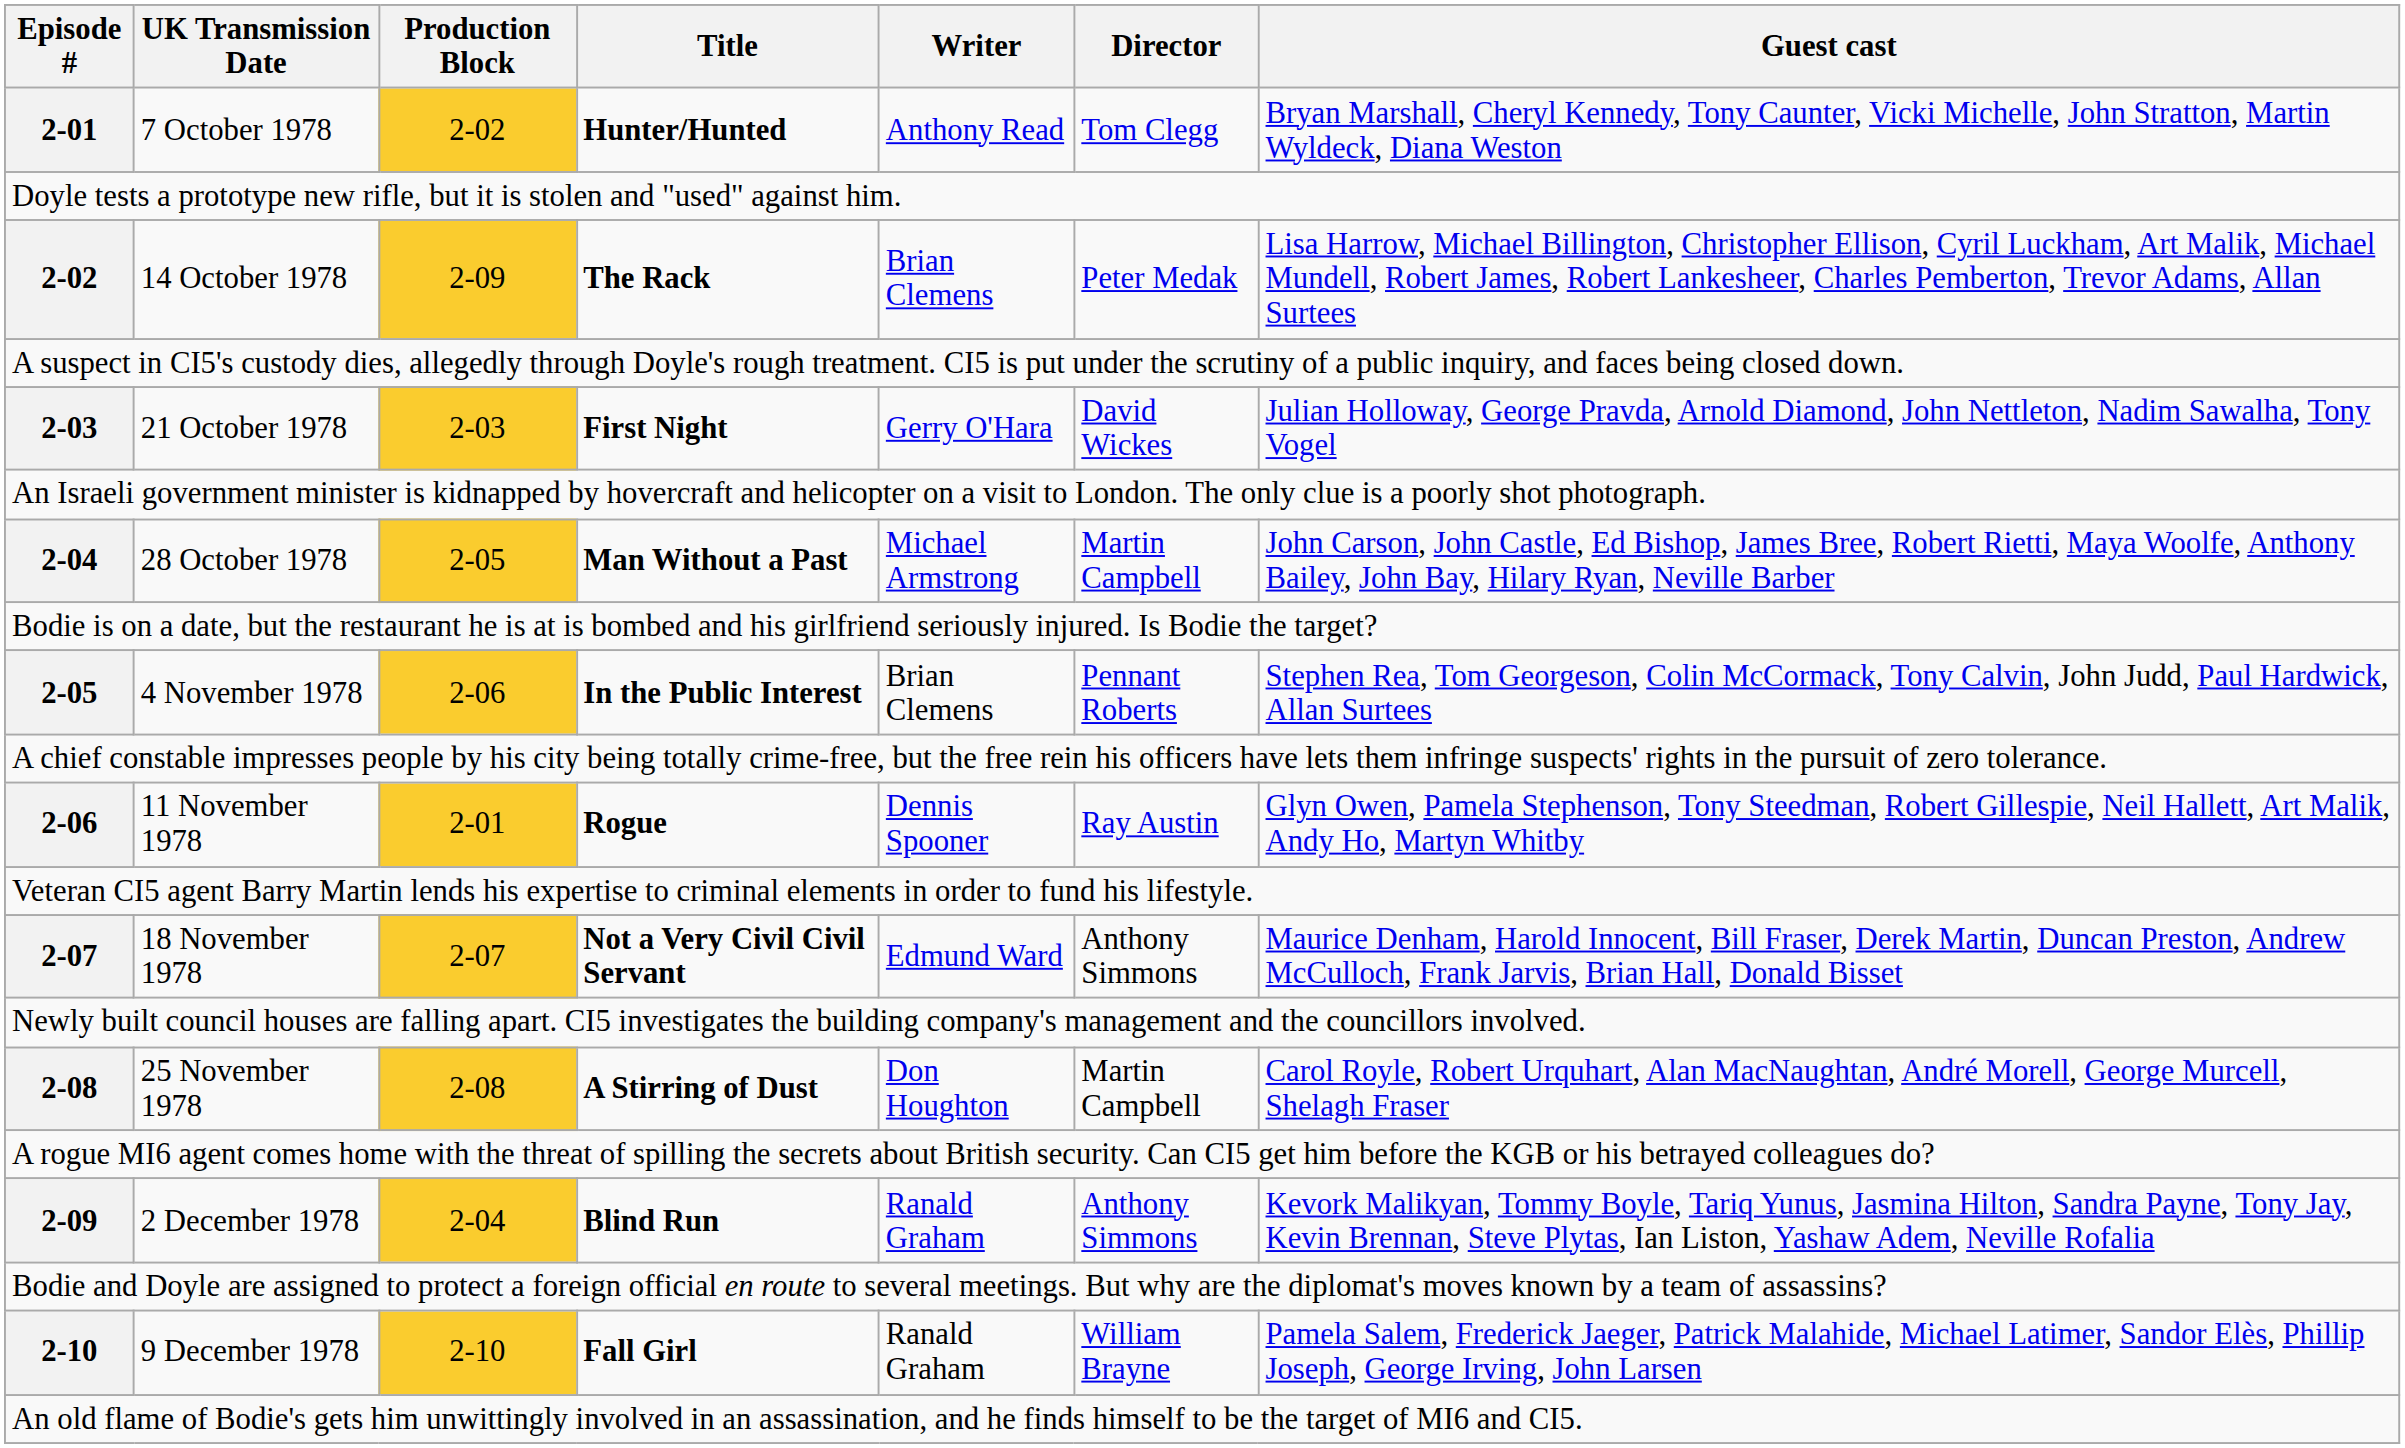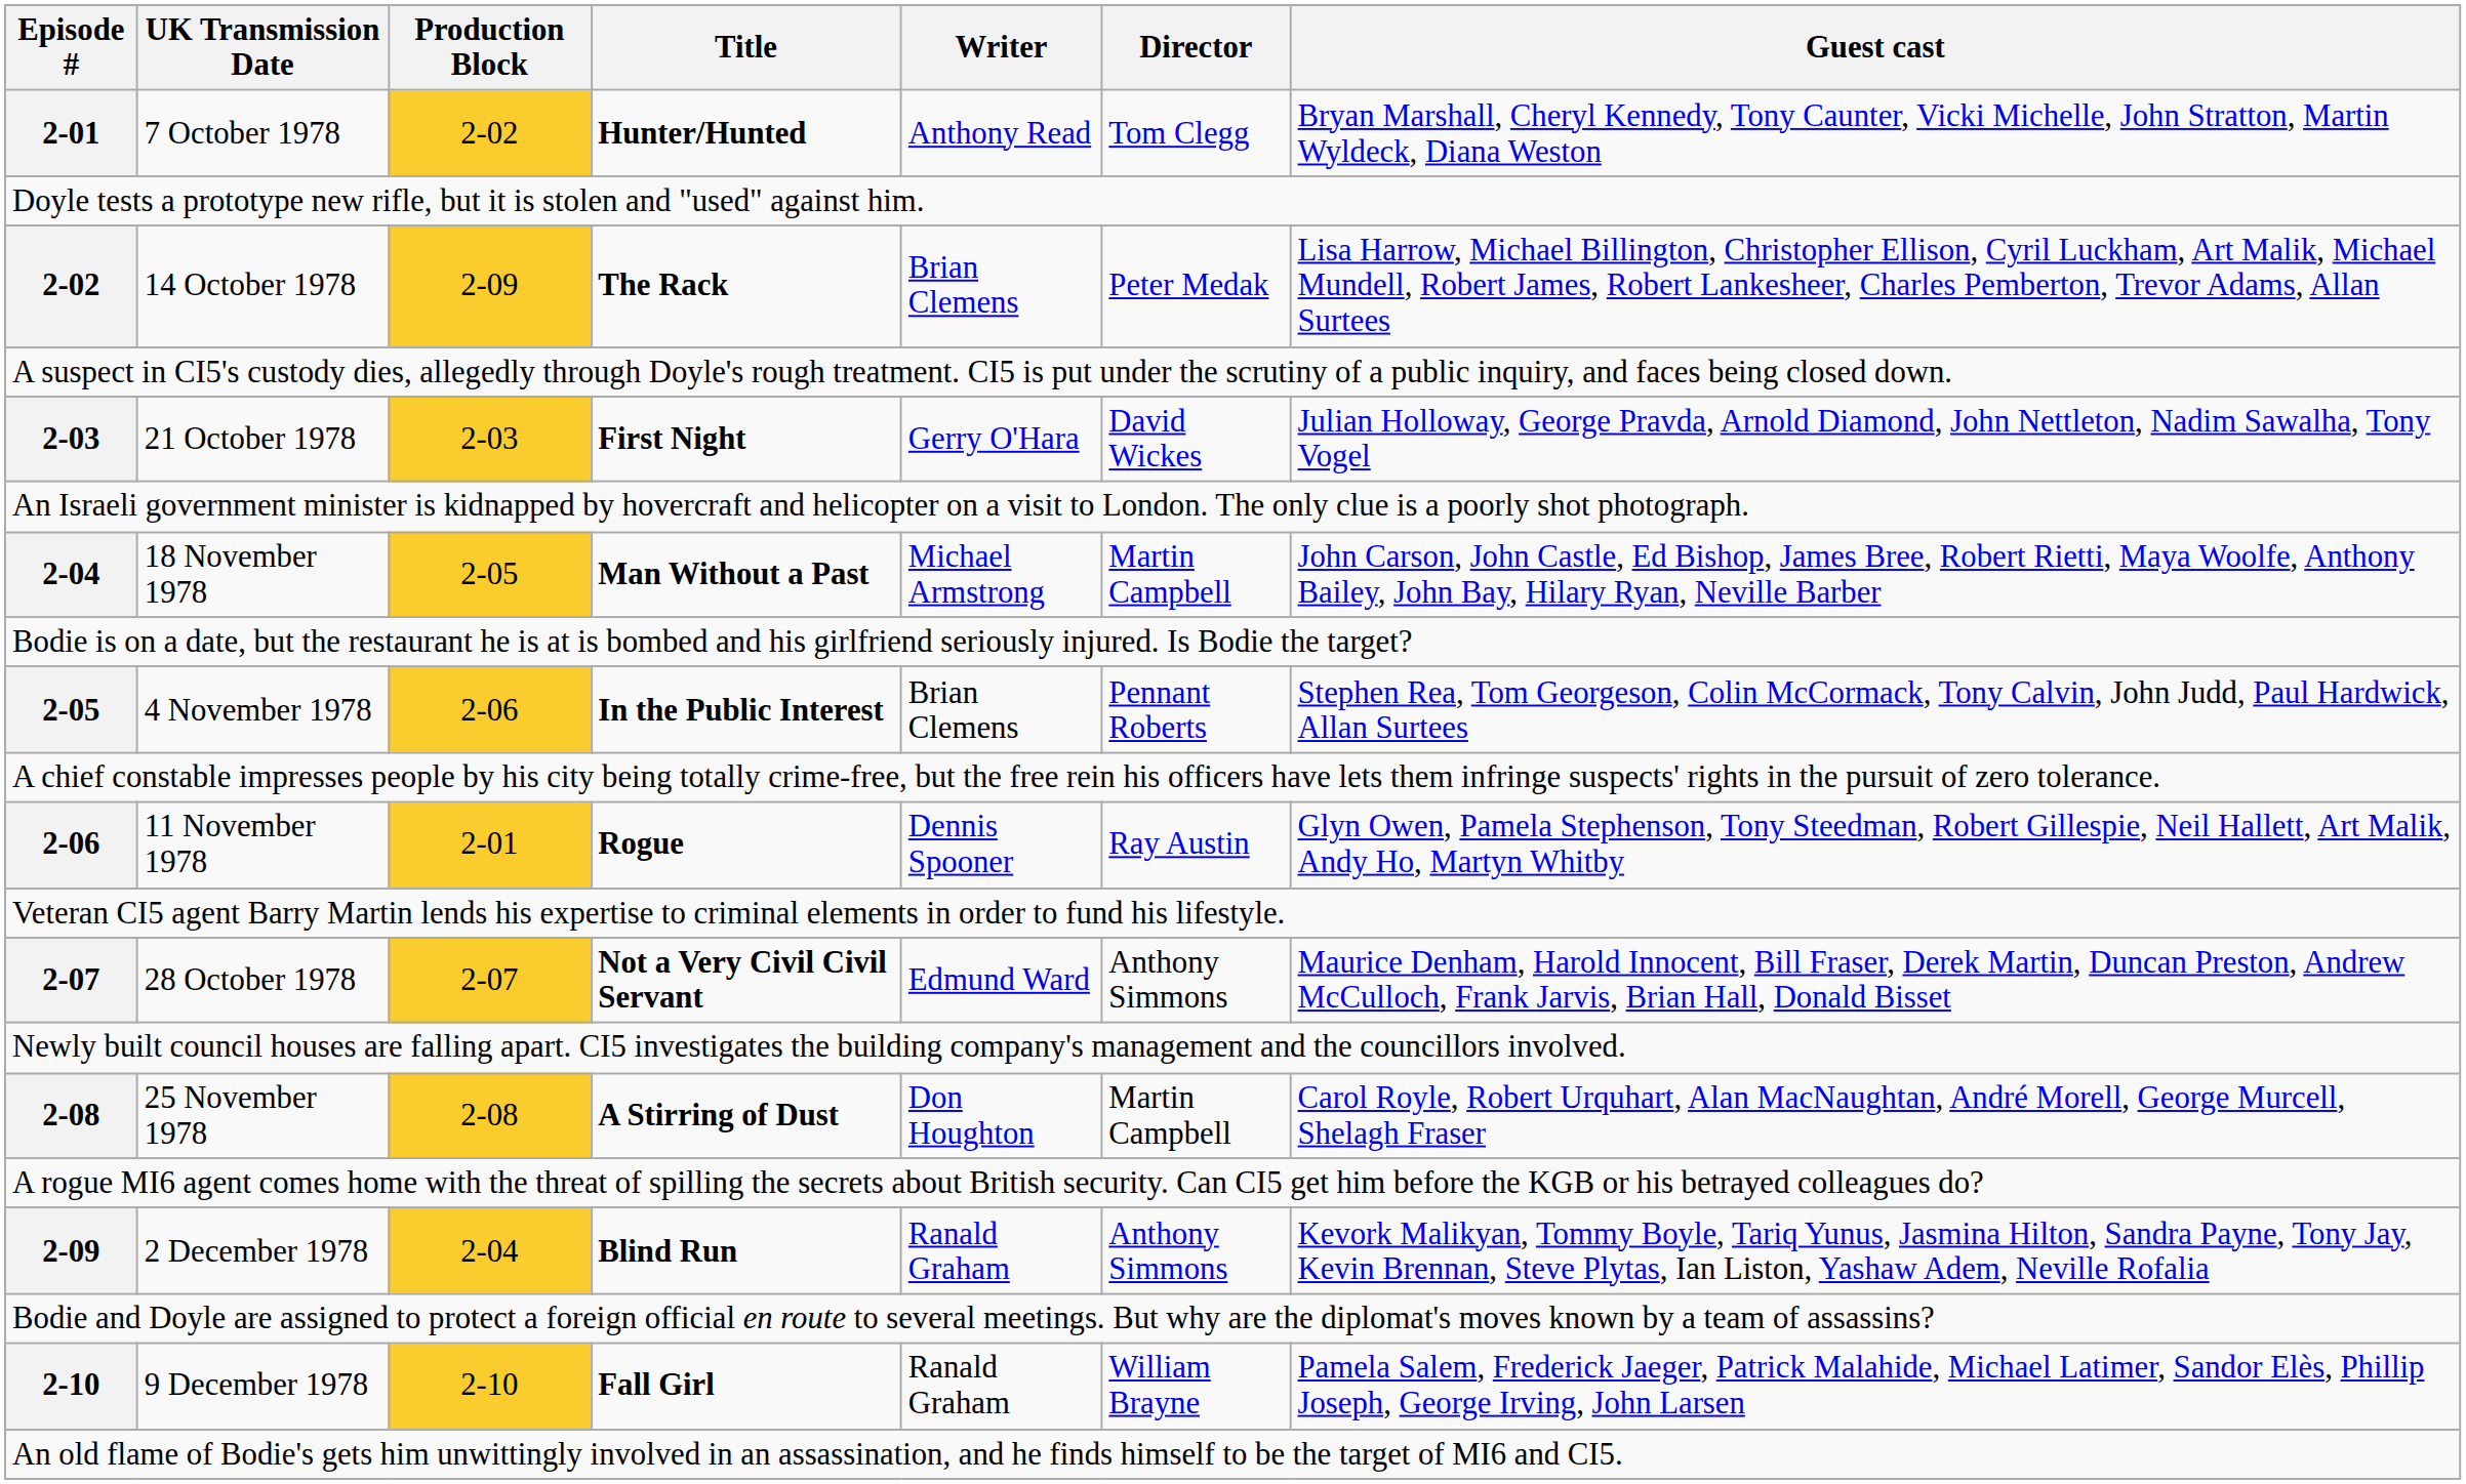row 8 | UK Transmission Date: 28 October 1978 -> 18 November 1978
row 14 | UK Transmission Date: 18 November 1978 -> 28 October 1978
